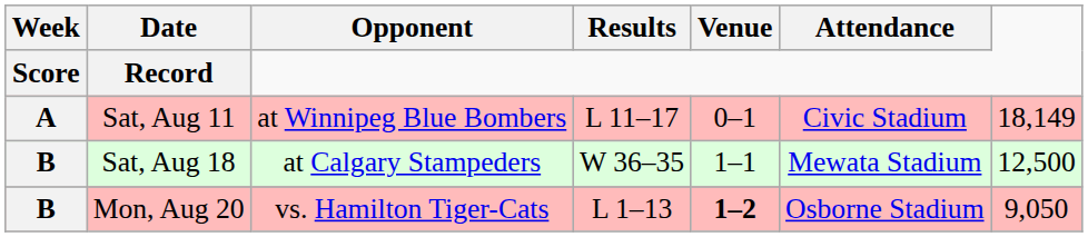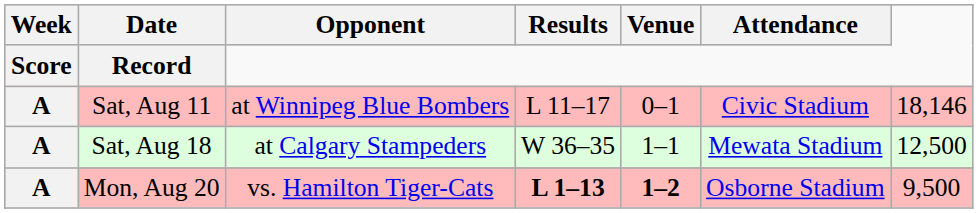Sat, Aug 11 | column 7: 18,149 -> 18,146
Sat, Aug 18 | Week / Score: B -> A
Mon, Aug 20 | Week / Score: B -> A
Mon, Aug 20 | Results: normal -> bold
Mon, Aug 20 | column 7: 9,050 -> 9,500
